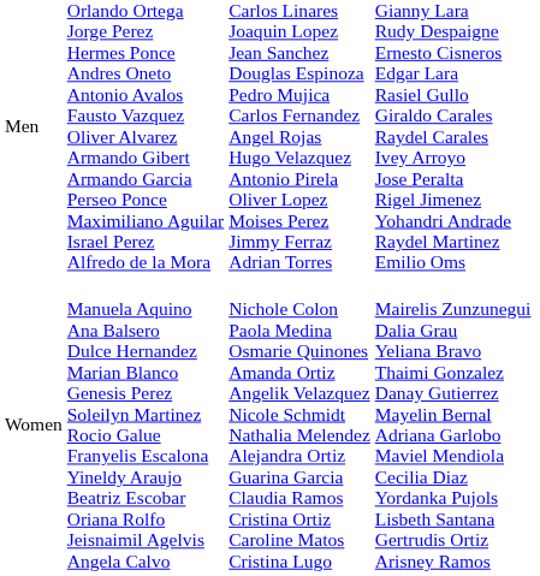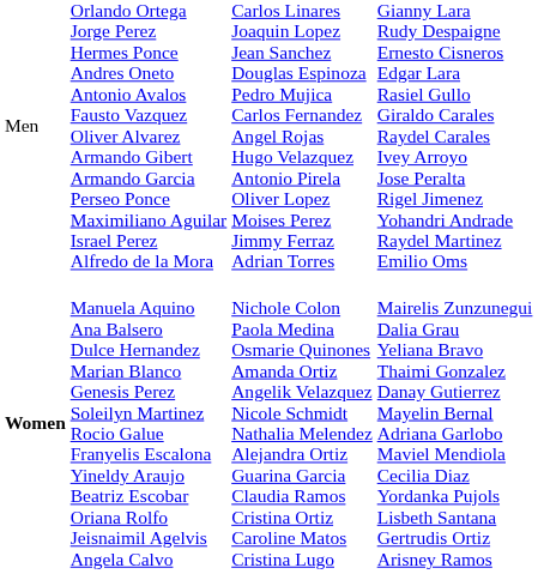Women | column 1: normal -> bold
